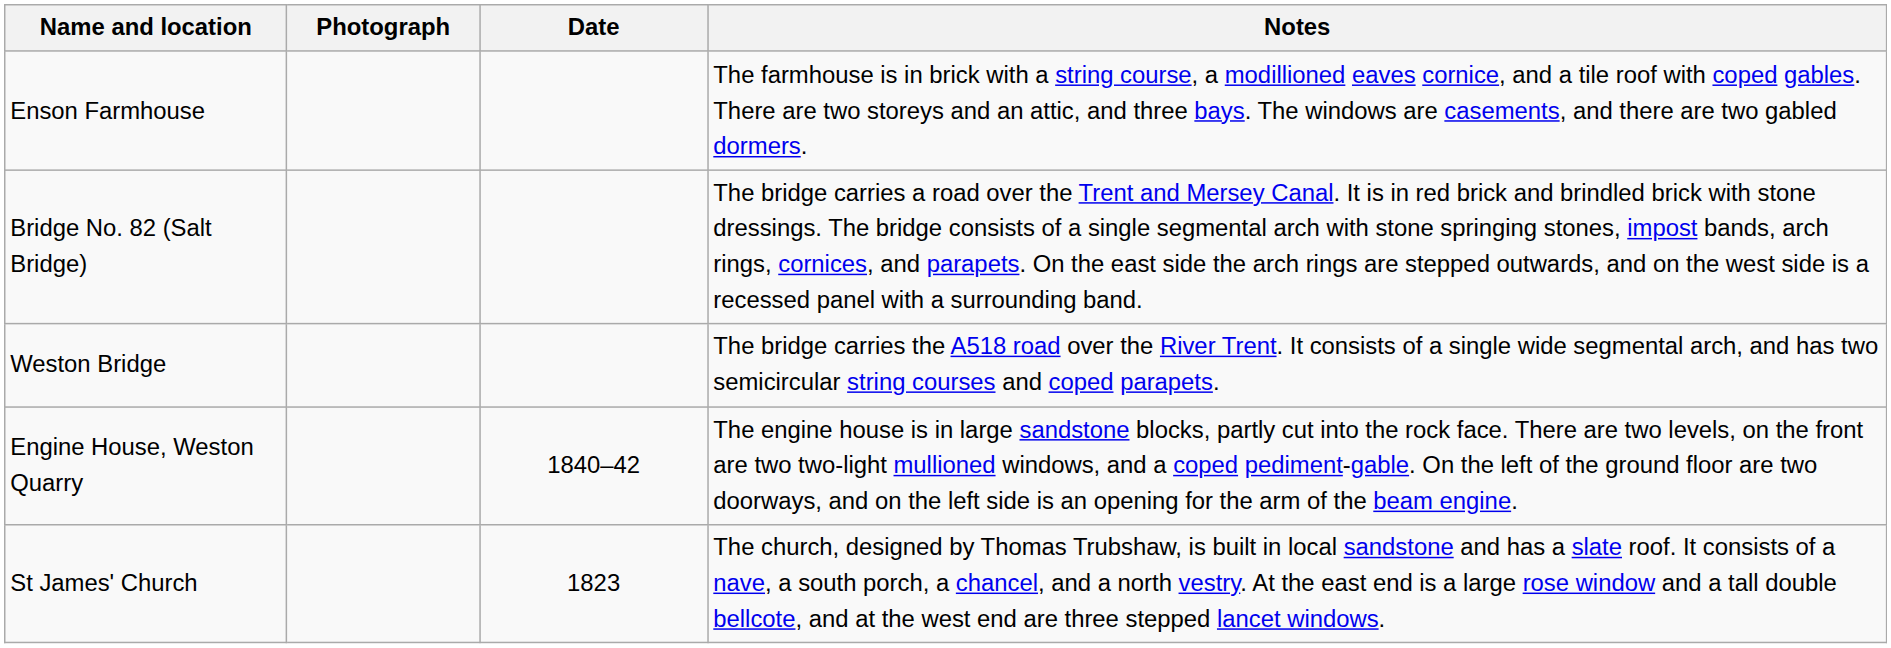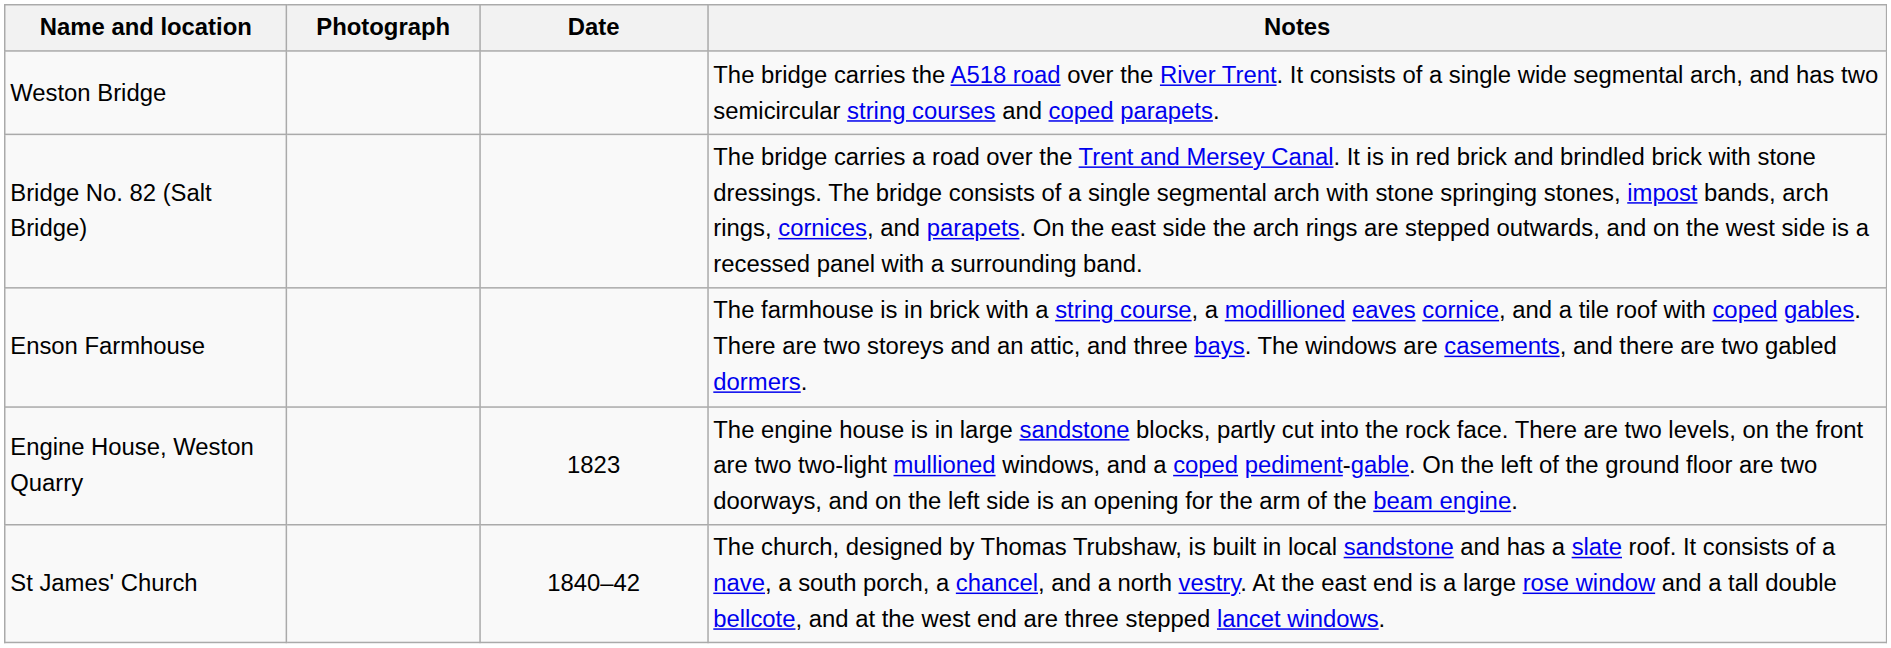rows swapped: Enson Farmhouse <-> Weston Bridge
Engine House, Weston Quarry | Date: 1840–42 -> 1823
St James' Church | Date: 1823 -> 1840–42
